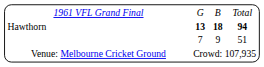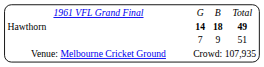Hawthorn | column 2: 13 -> 14
Hawthorn | column 4: 94 -> 49
